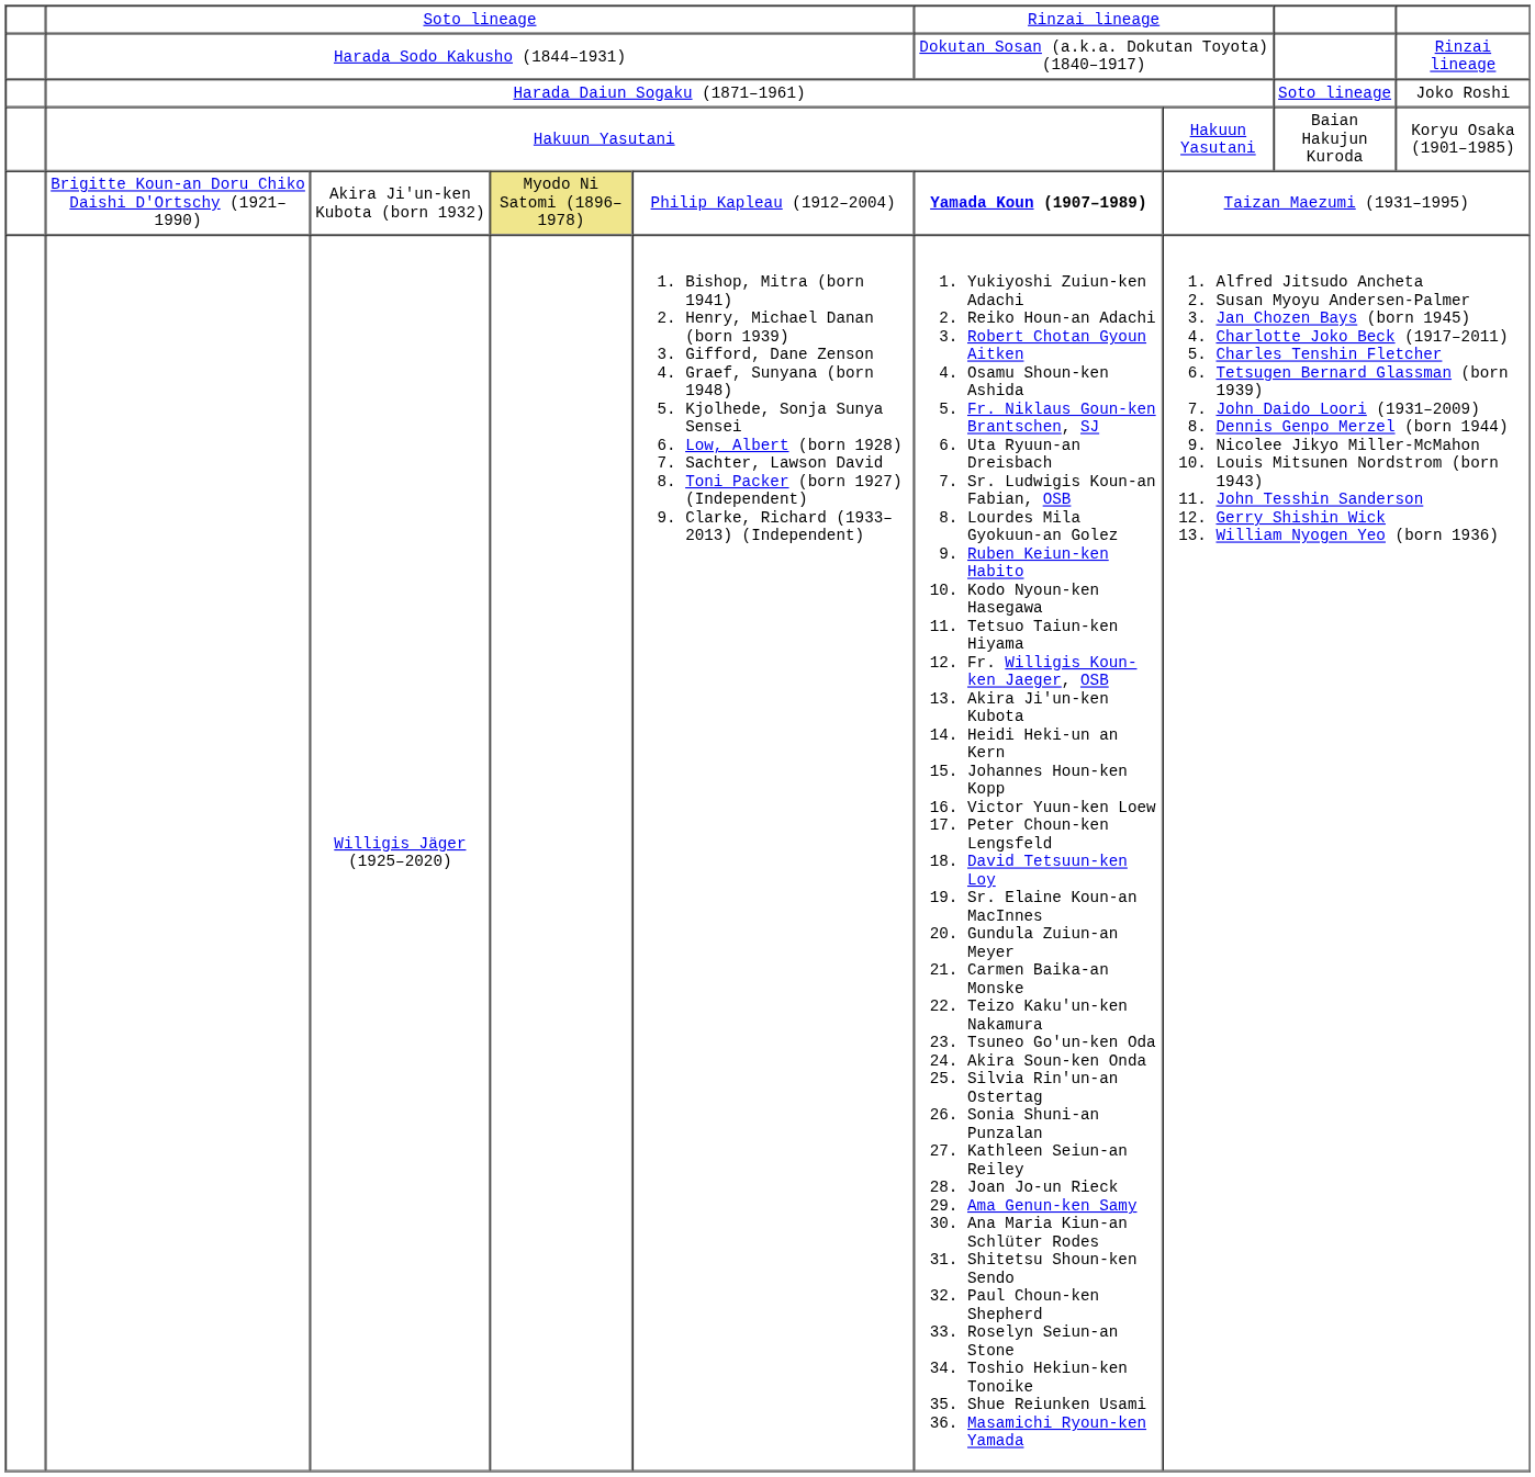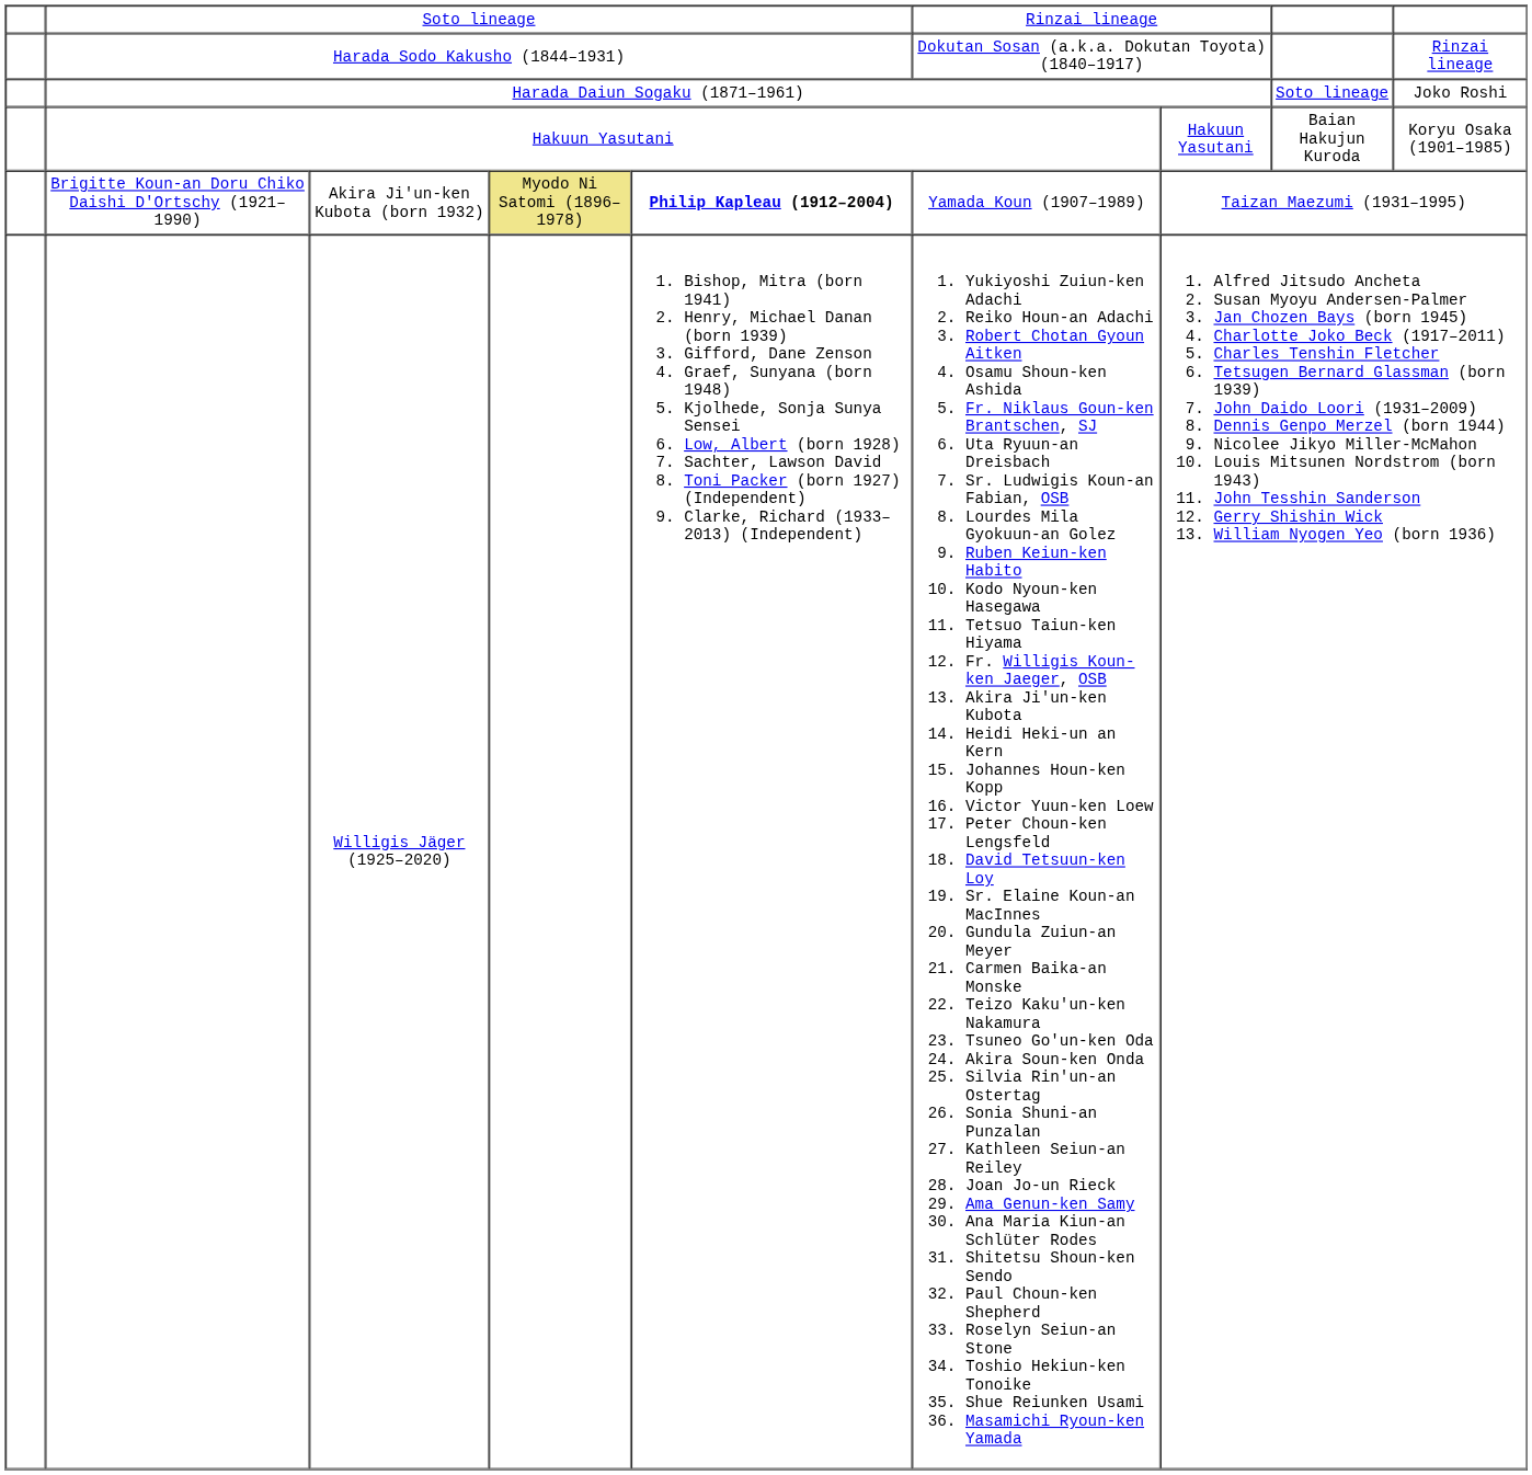Brigitte Koun-an Doru Chiko Daishi D'Ortschy (1921–1990) | column 5: normal -> bold
Brigitte Koun-an Doru Chiko Daishi D'Ortschy (1921–1990) | column 6: bold -> normal
